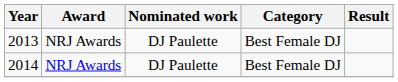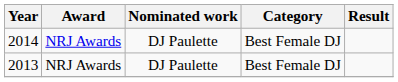rows swapped: 2014 <-> 2013
